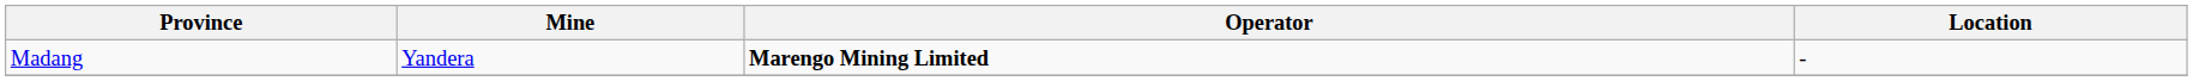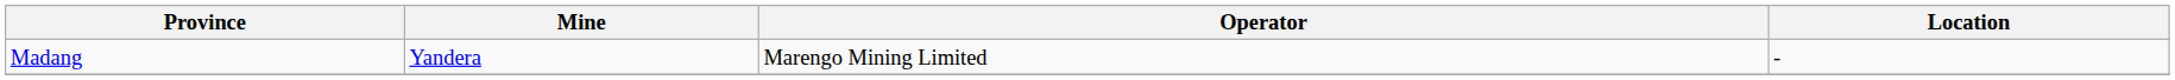Madang | Operator: bold -> normal
